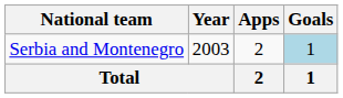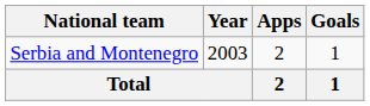Serbia and Montenegro | Goals: lightblue background -> no background
